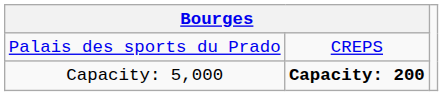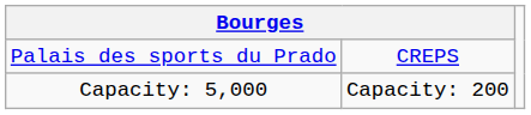Capacity: 5,000 | column 2: bold -> normal
